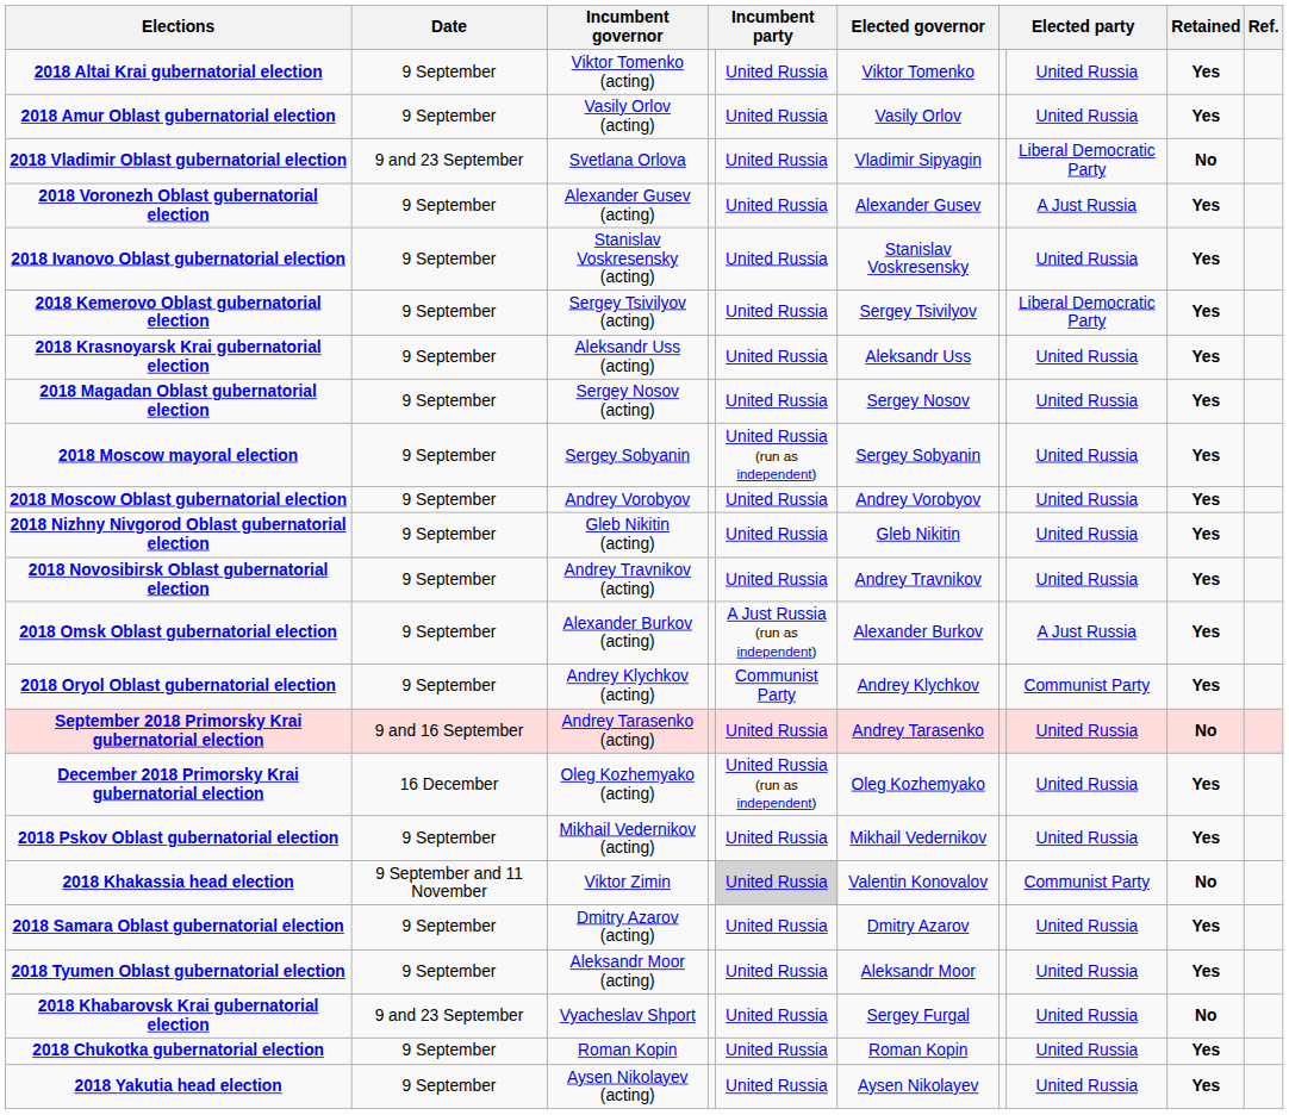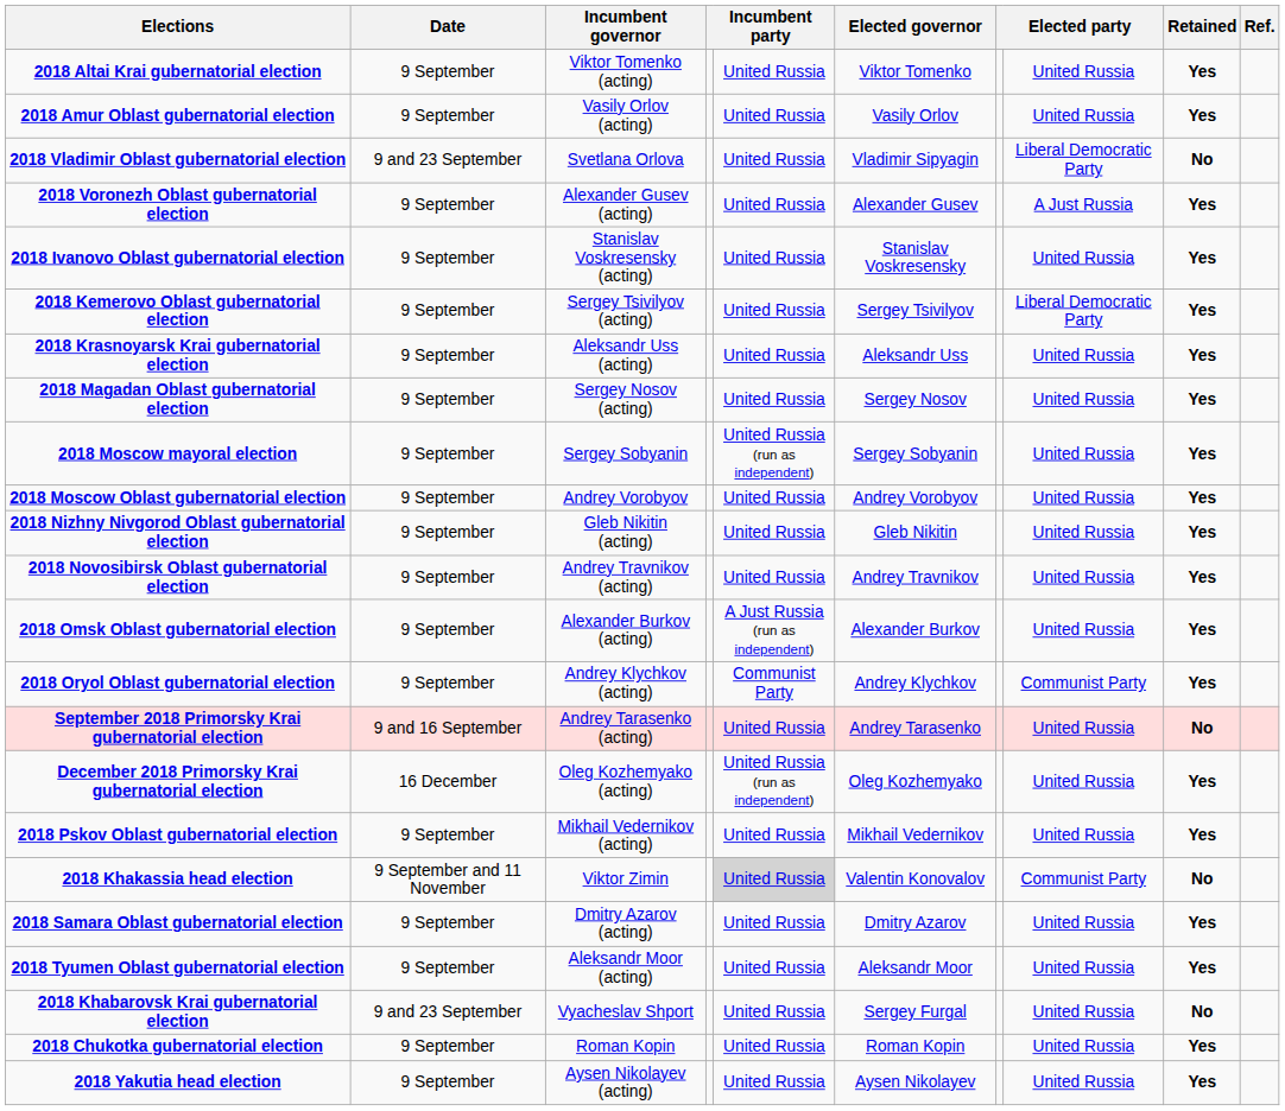2018 Omsk Oblast gubernatorial election | column 8: A Just Russia -> United Russia
